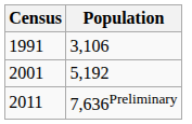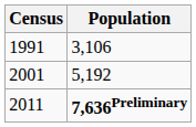2011 | Population: normal -> bold
